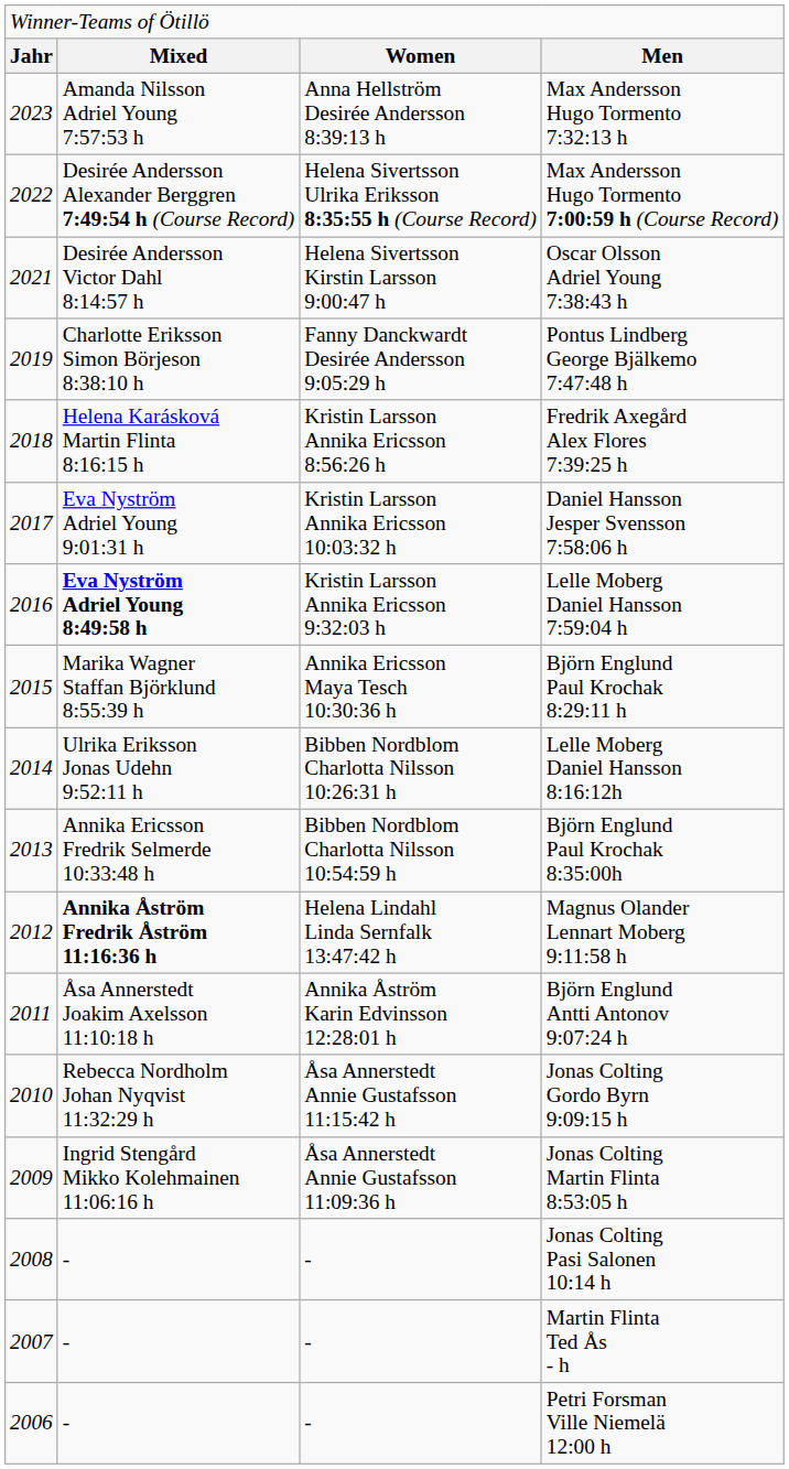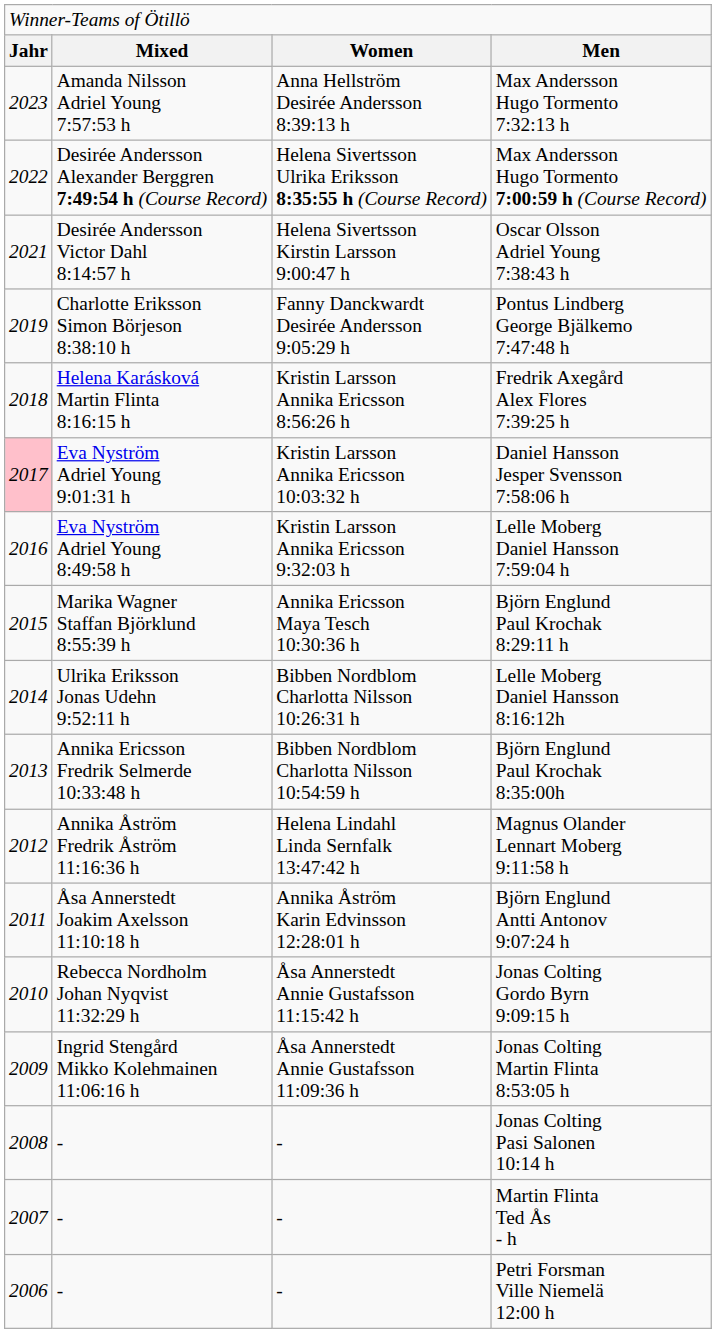Daniel Hansson Jesper Svensson 7:58:06 h | column 1: no background -> pink background
Lelle Moberg Daniel Hansson 7:59:04 h | column 2: bold -> normal
Magnus Olander Lennart Moberg 9:11:58 h | column 2: bold -> normal
